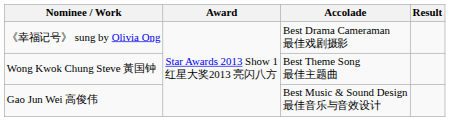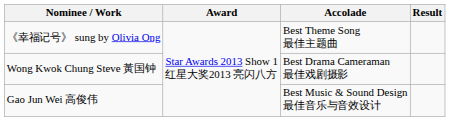《幸福记号》 sung by Olivia Ong | Accolade: Best Drama Cameraman 最佳戏剧摄影 -> Best Theme Song 最佳主题曲
Wong Kwok Chung Steve 黃国钟 | Accolade: Best Theme Song 最佳主题曲 -> Best Drama Cameraman 最佳戏剧摄影
